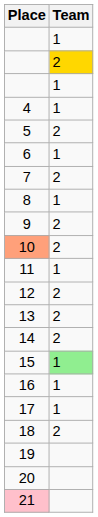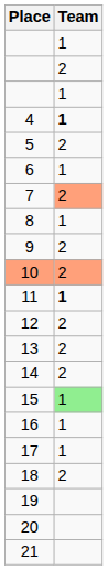row 3 | Team: gold background -> no background
row 5 | Team: normal -> bold
row 8 | Team: no background -> lightsalmon background
row 11 | Team: no background -> lightsalmon background
row 12 | Team: normal -> bold
row 22 | Place: pink background -> no background
